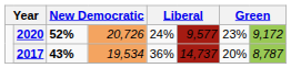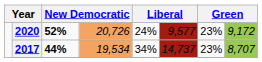2017 | column 3: 43% -> 44%
2017 | column 5: 36% -> 34%
2017 | column 7: 20% -> 23%
2017 | column 8: 8,787 -> 8,707
